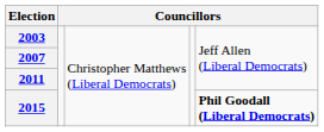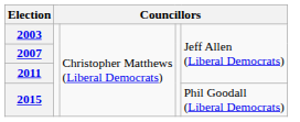2015 | column 5: bold -> normal
